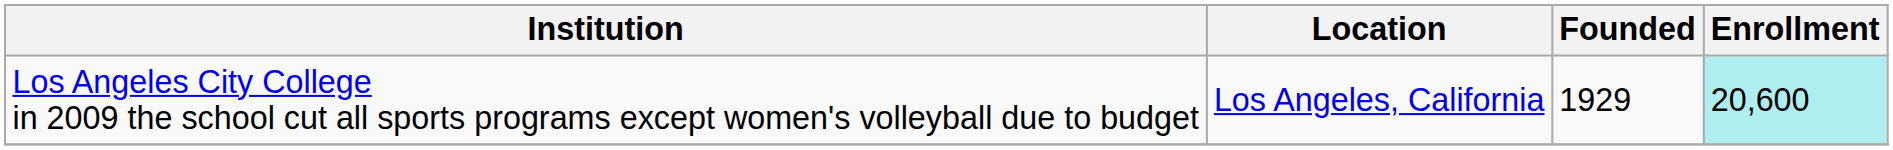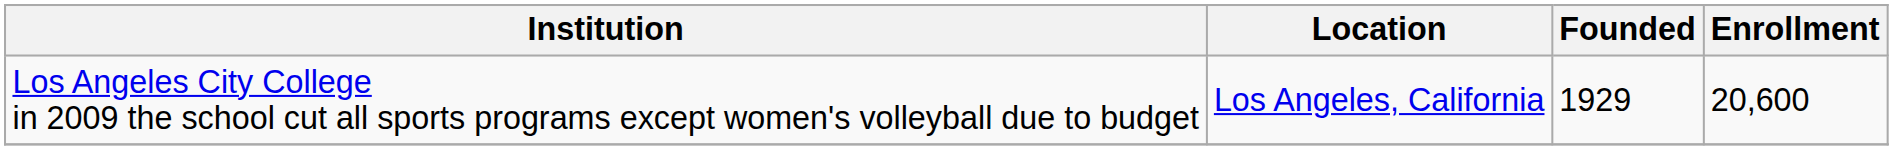row 2 | Enrollment: paleturquoise background -> no background
